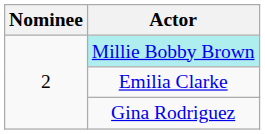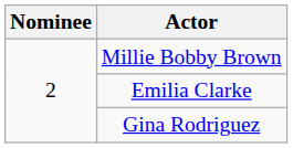Millie Bobby Brown | Actor: paleturquoise background -> no background
